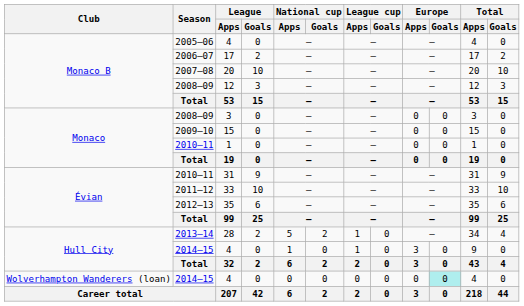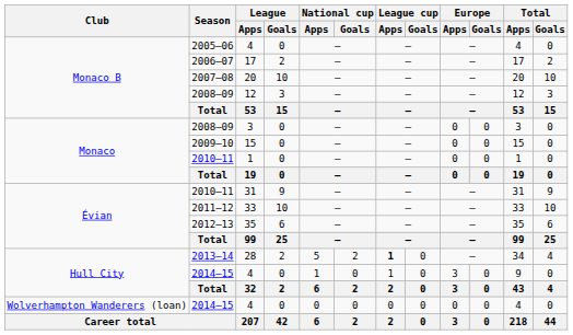28 | League cup / Apps: normal -> bold
Wolverhampton Wanderers (loan) / 4 | Europe / Goals: paleturquoise background -> no background
